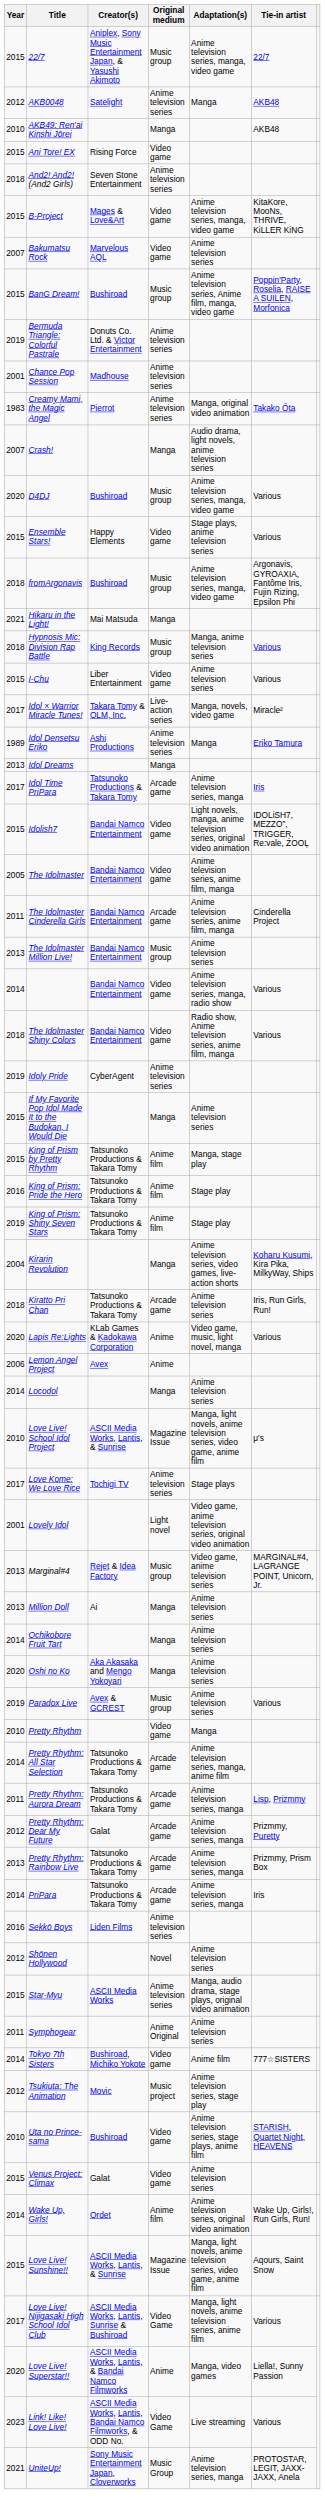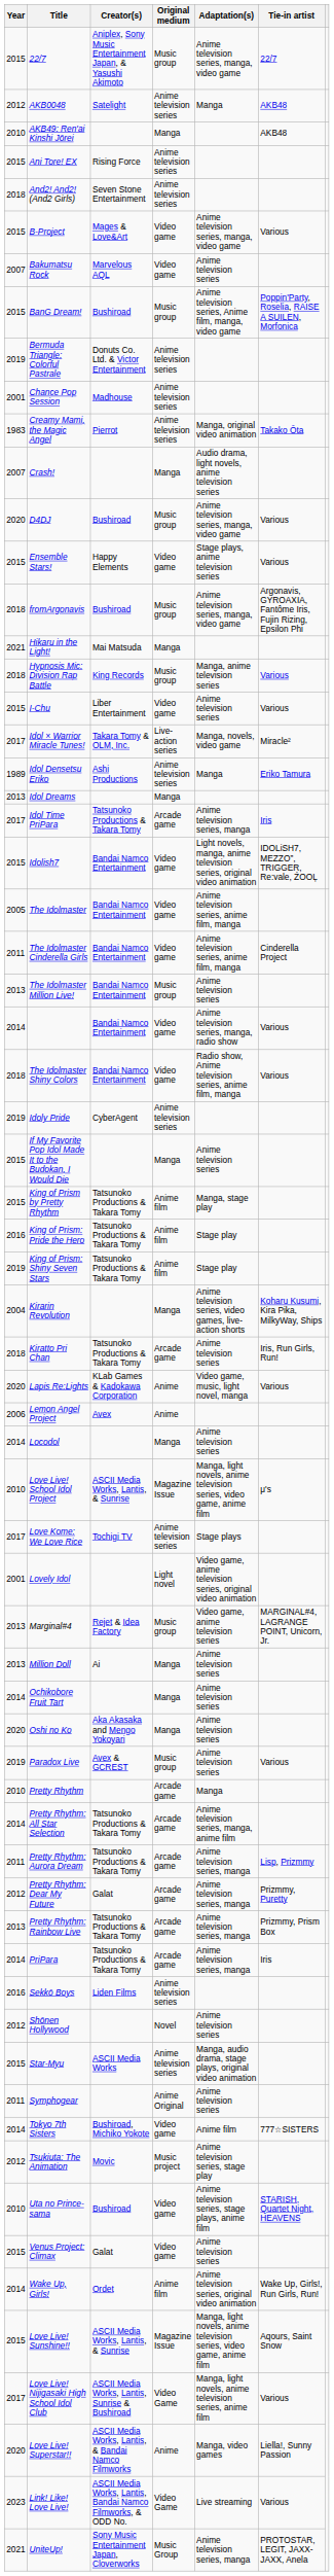Ani Tore! EX | Original medium: Video game -> Anime television series
B-Project | Tie-in artist: KitaKore, MooNs, THRIVE, KiLLER KiNG -> Various
The Idolmaster Cinderella Girls | Original medium: Arcade game -> Video game
Pretty Rhythm | Original medium: Video game -> Arcade game
